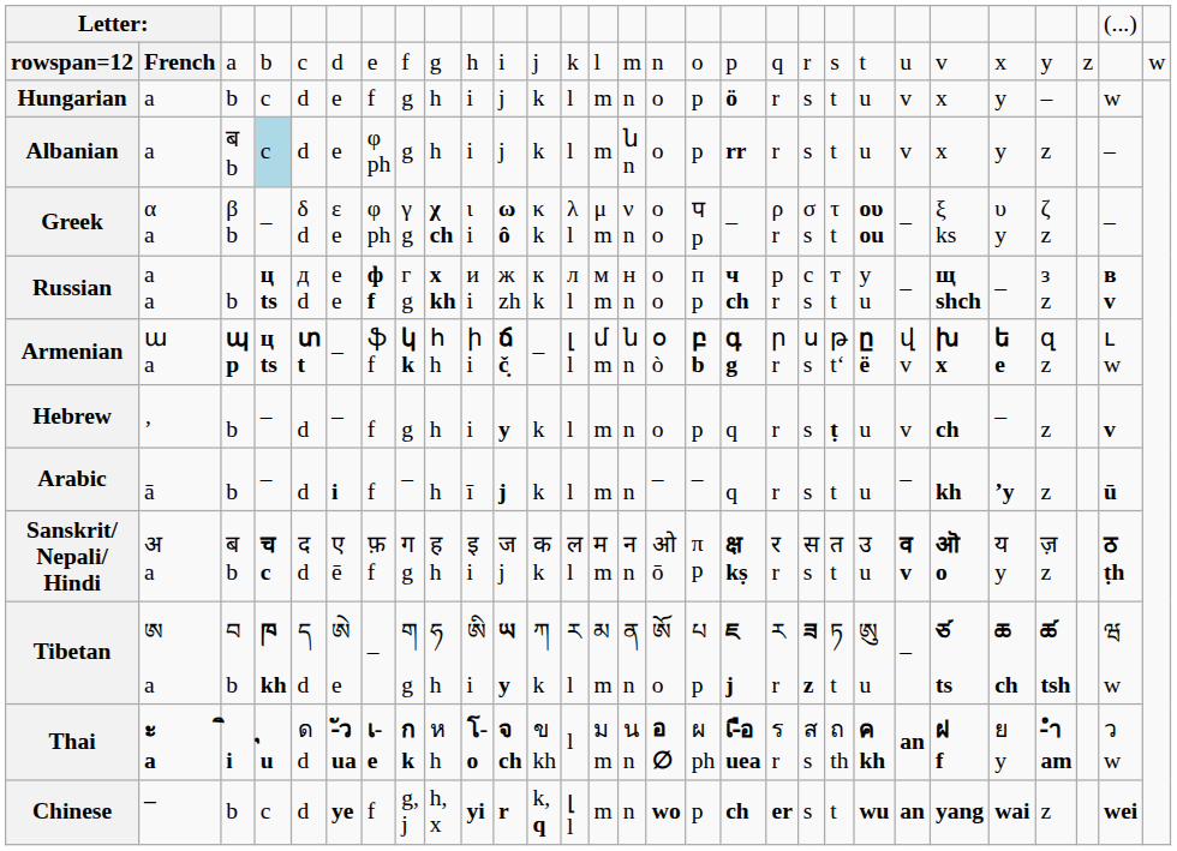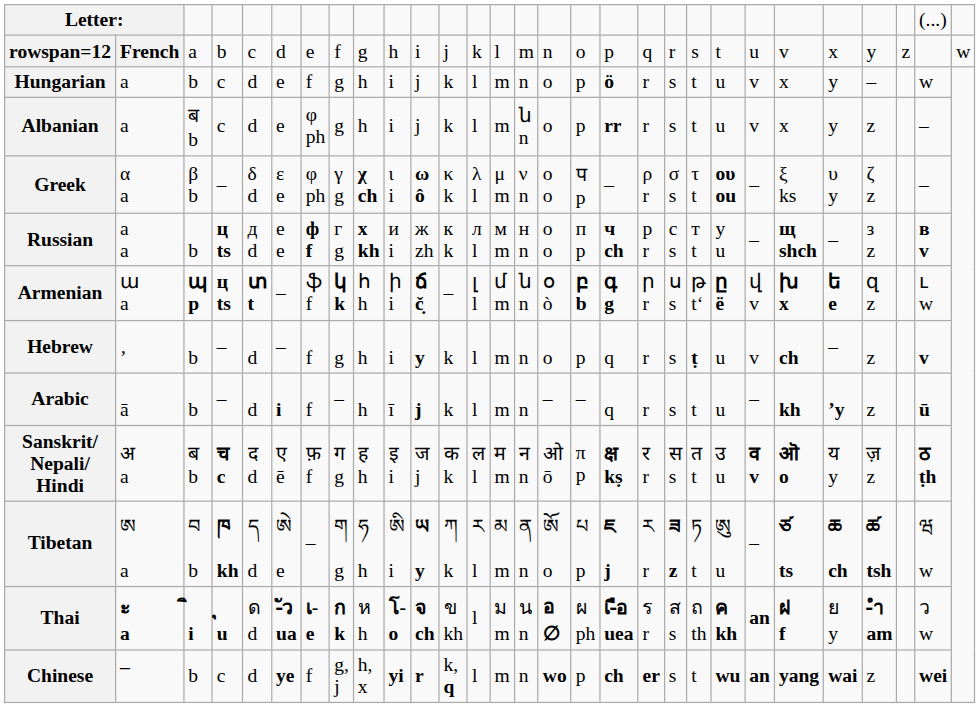Albanian | column 4: lightblue background -> no background
Chinese | column 13: լ l -> l
